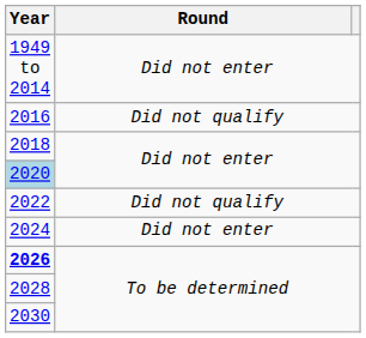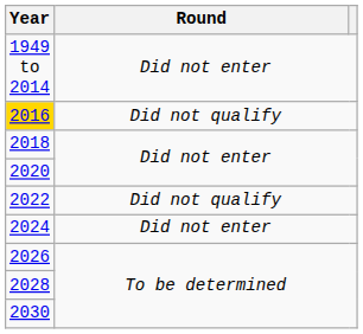2016 | Year: no background -> gold background
2020 | Year: lightblue background -> no background
2026 | Year: bold -> normal
